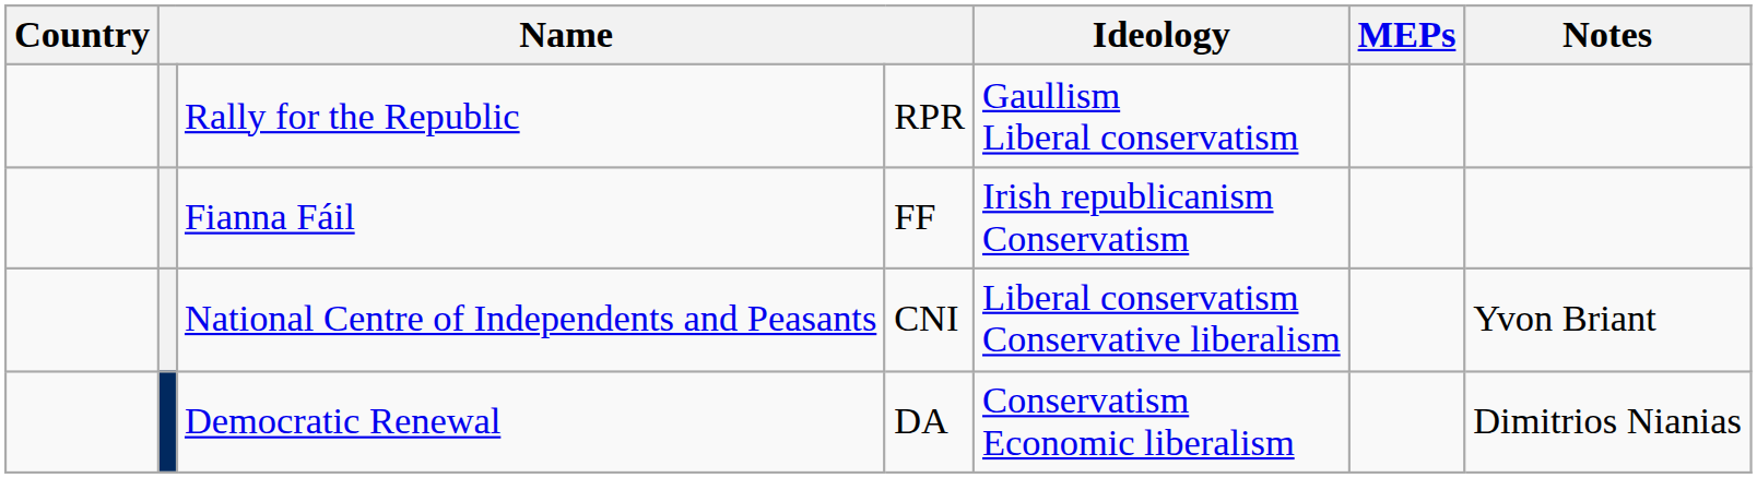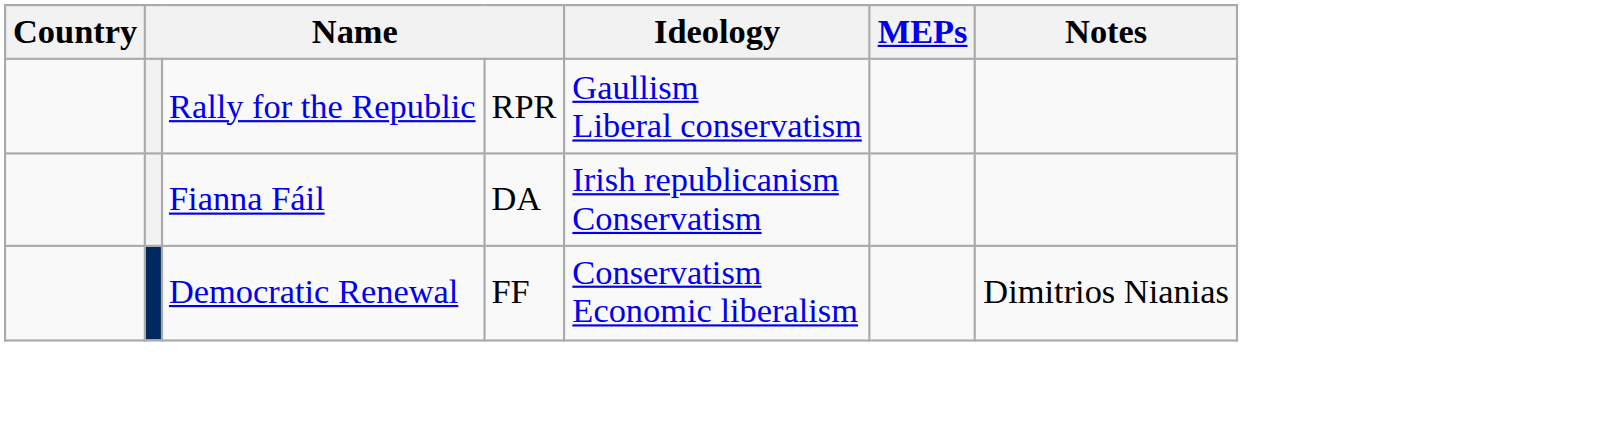Fianna Fáil | column 4: FF -> DA
- row: National Centre of Independents and Peasants | CNI | Liberal conservatism Conservative liberalism | Yvon Briant
Democratic Renewal | column 4: DA -> FF
